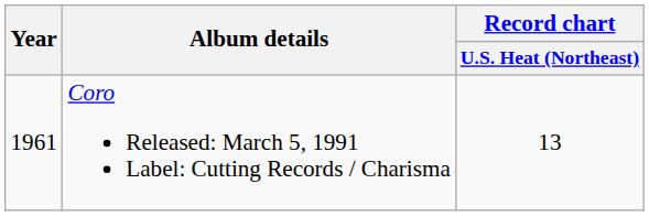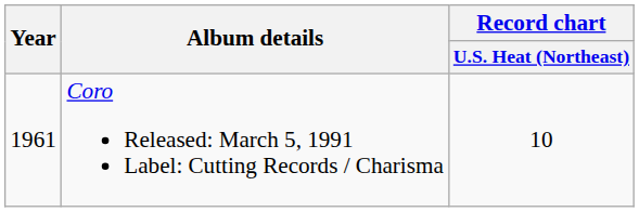row 3 | Record chart / U.S. Heat (Northeast): 13 -> 10
